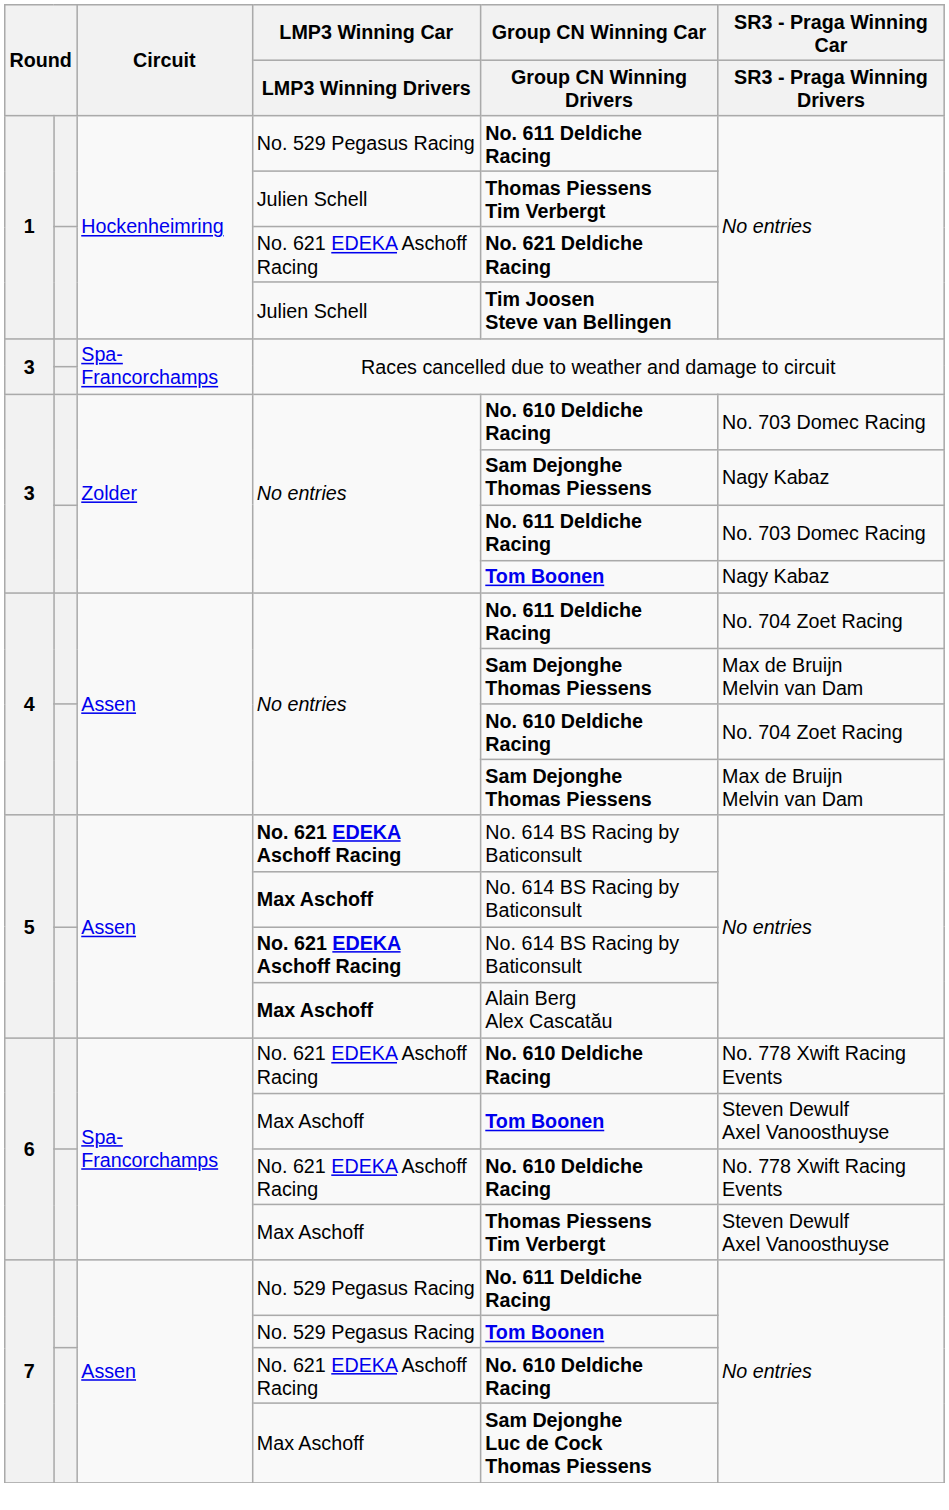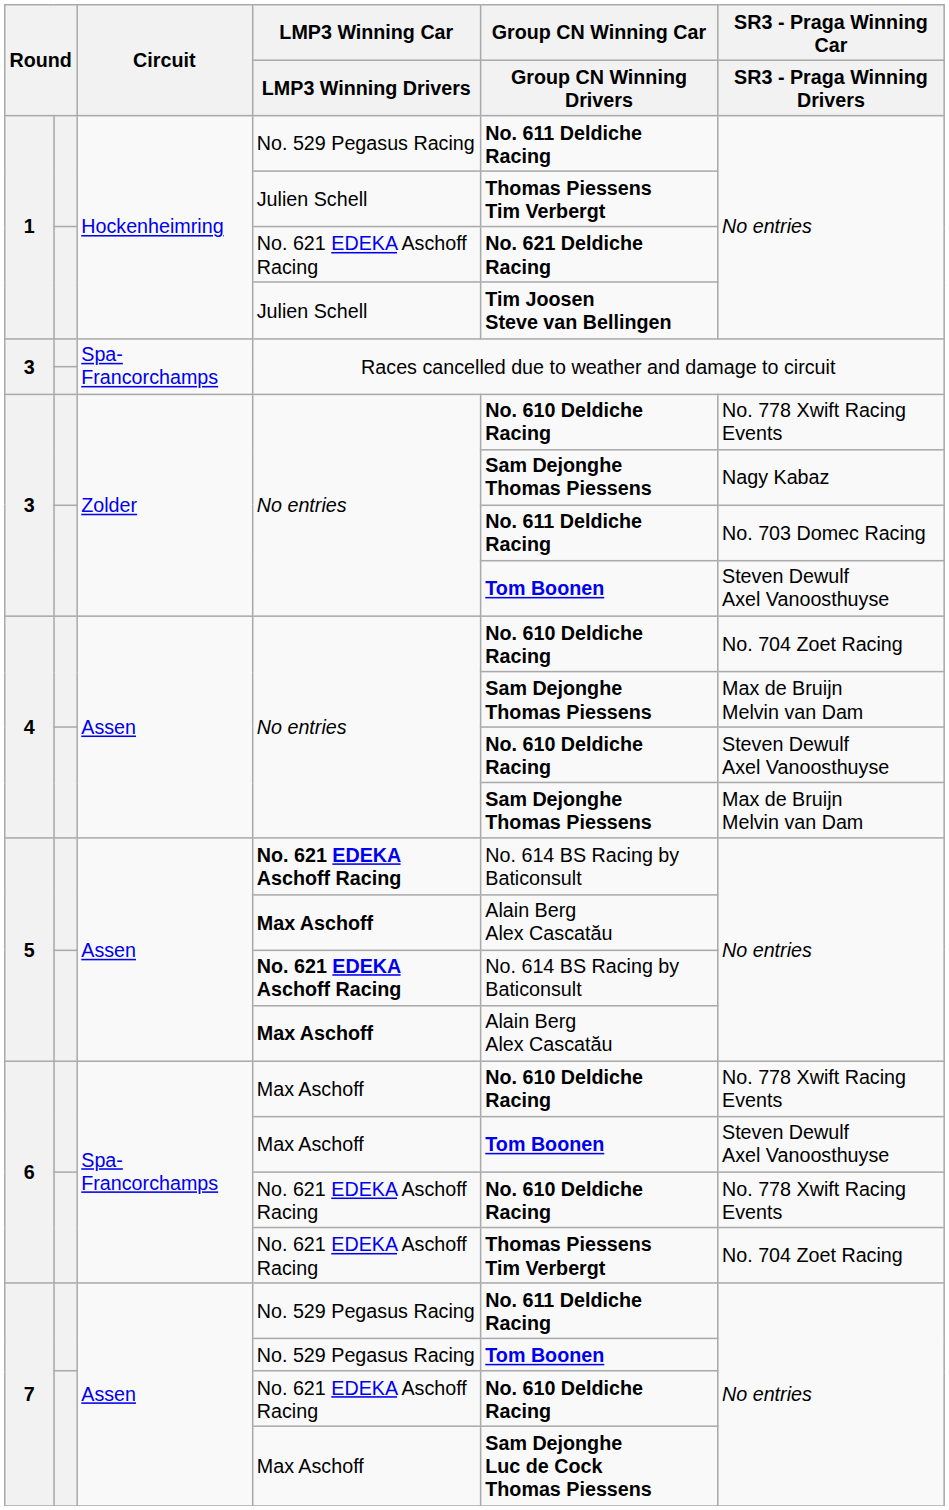row 9 | SR3 - Praga Winning Car / SR3 - Praga Winning Drivers: No. 703 Domec Racing -> No. 778 Xwift Racing Events
row 12 | SR3 - Praga Winning Car / SR3 - Praga Winning Drivers: Nagy Kabaz -> Steven Dewulf Axel Vanoosthuyse
row 13 | Group CN Winning Car / Group CN Winning Drivers: No. 611 Deldiche Racing -> No. 610 Deldiche Racing
row 15 | SR3 - Praga Winning Car / SR3 - Praga Winning Drivers: No. 704 Zoet Racing -> Steven Dewulf Axel Vanoosthuyse
row 18 | Group CN Winning Car / Group CN Winning Drivers: No. 614 BS Racing by Baticonsult -> Alain Berg Alex Cascatău
row 21 | LMP3 Winning Car / LMP3 Winning Drivers: No. 621 EDEKA Aschoff Racing -> Max Aschoff
row 24 | LMP3 Winning Car / LMP3 Winning Drivers: Max Aschoff -> No. 621 EDEKA Aschoff Racing
row 24 | SR3 - Praga Winning Car / SR3 - Praga Winning Drivers: Steven Dewulf Axel Vanoosthuyse -> No. 704 Zoet Racing
